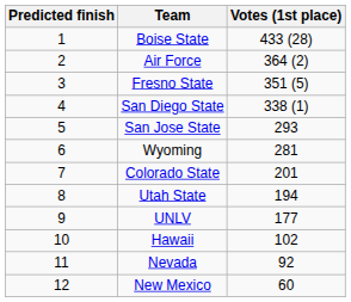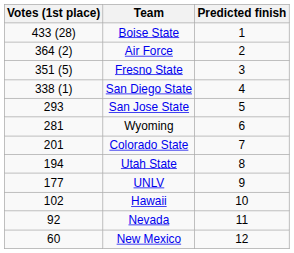columns swapped: Predicted finish <-> Votes (1st place)
